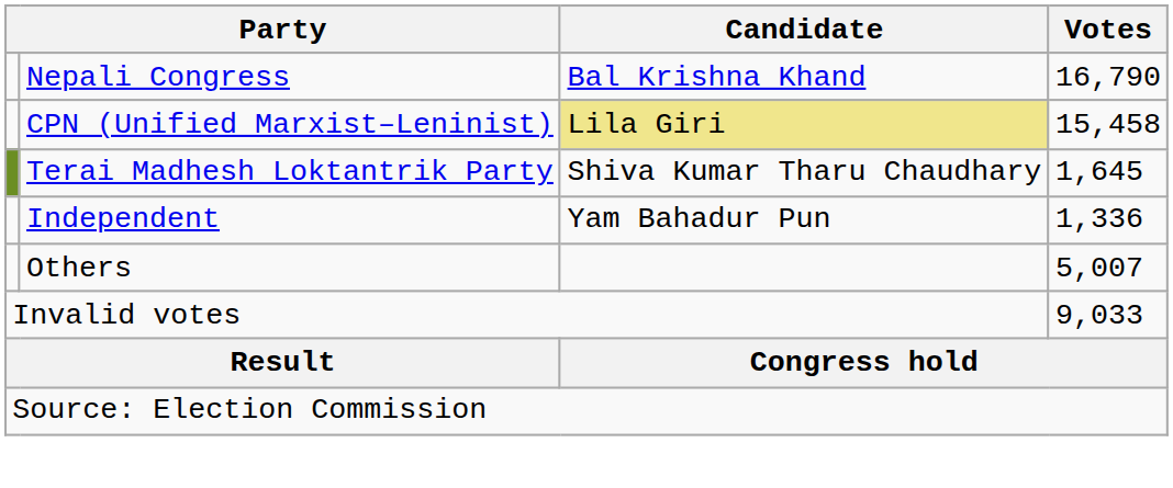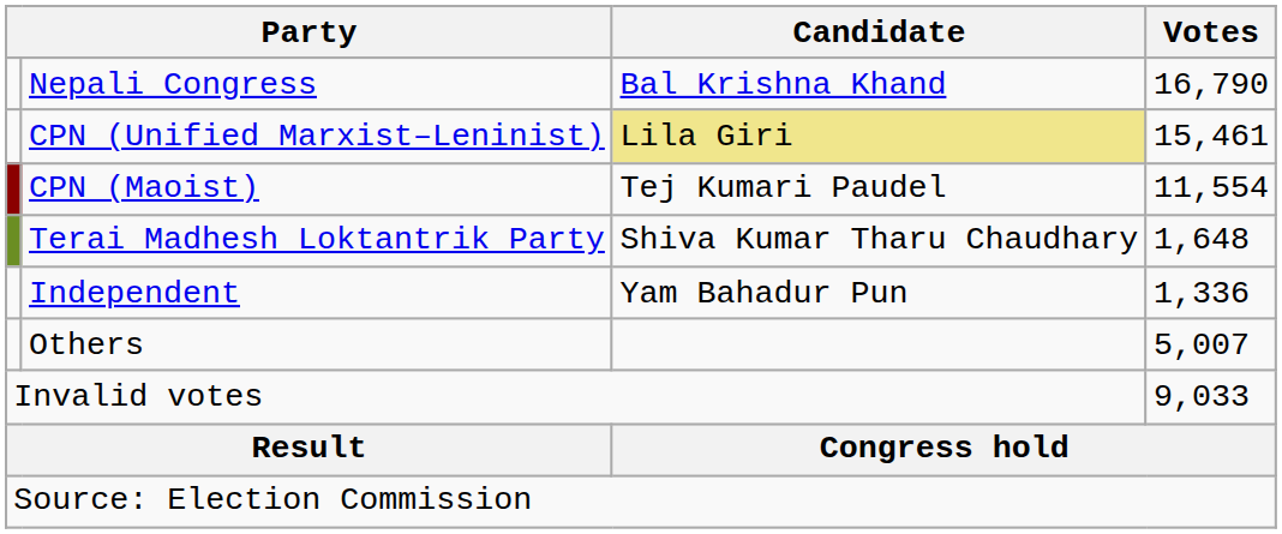CPN (Unified Marxist–Leninist) | Votes: 15,458 -> 15,461
+ row: CPN (Maoist) | Tej Kumari Paudel | 11,554
Terai Madhesh Loktantrik Party | Votes: 1,645 -> 1,648
